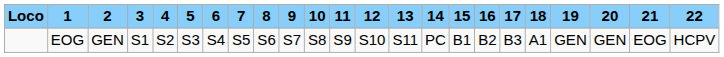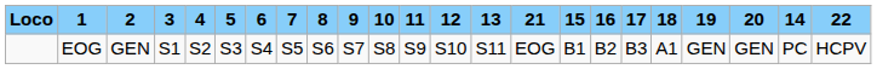columns swapped: 14 <-> 21
